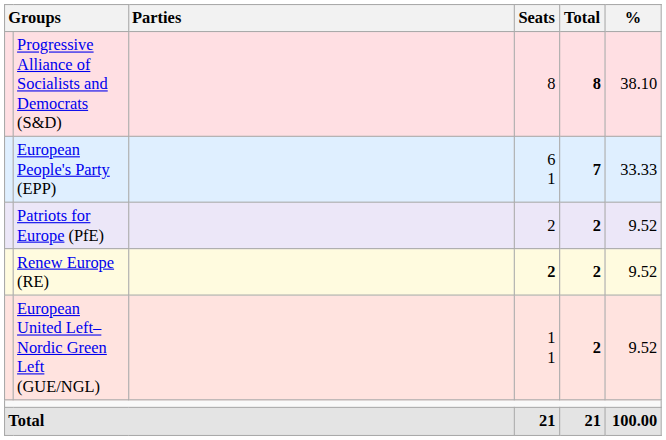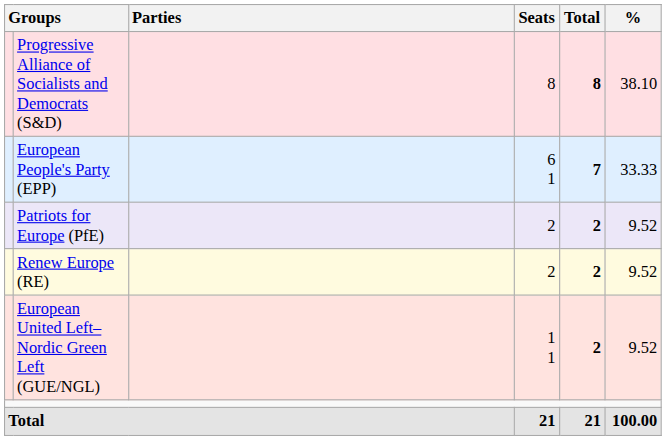Renew Europe (RE) | Seats: bold -> normal
